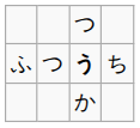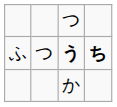ふ | column 4: normal -> bold
